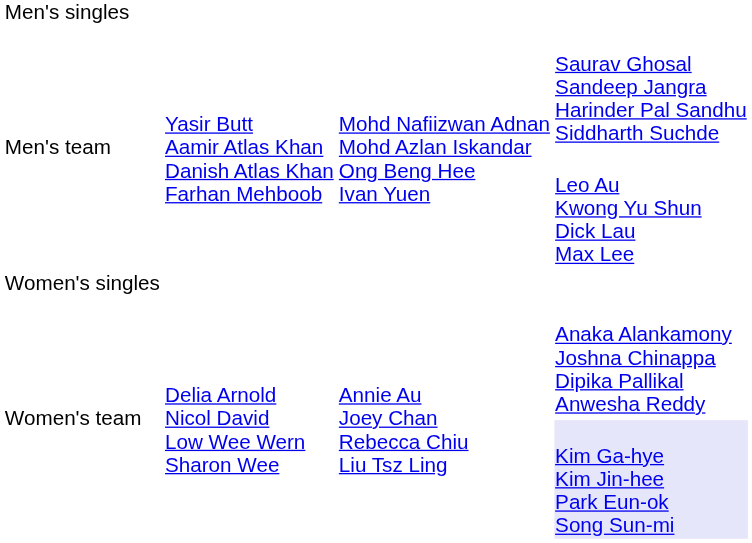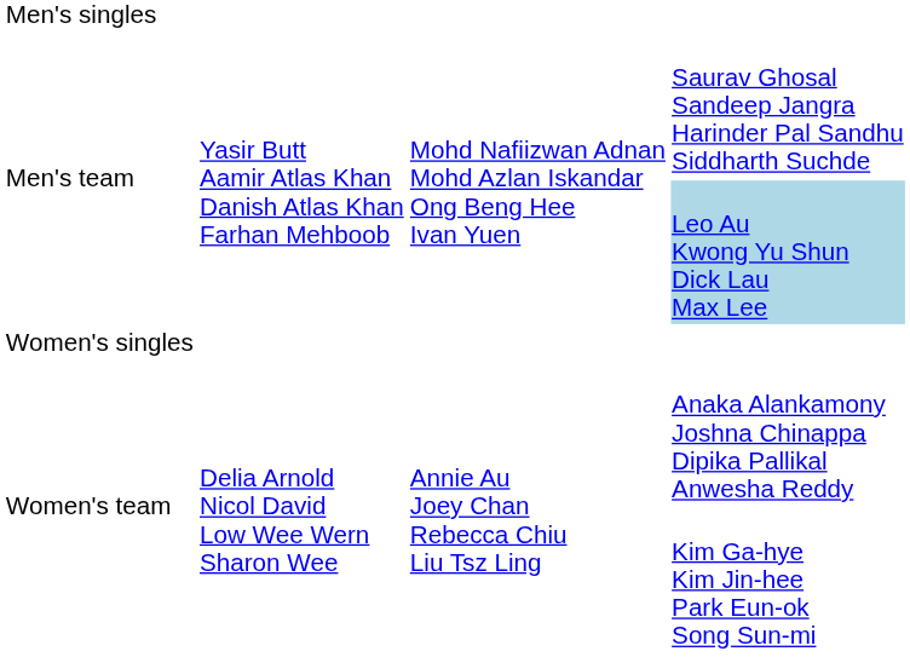Leo Au Kwong Yu Shun Dick Lau Max Lee | column 4: no background -> lightblue background
Kim Ga-hye Kim Jin-hee Park Eun-ok Song Sun-mi | column 4: lavender background -> no background
